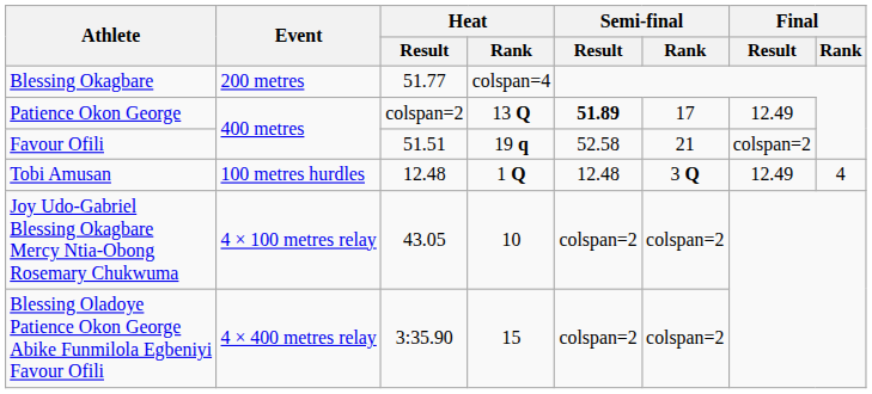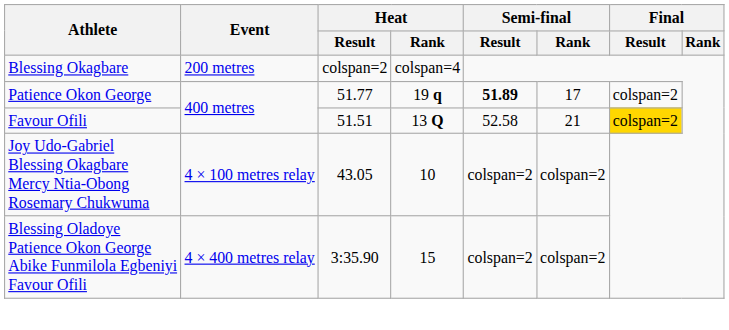Blessing Okagbare | Heat / Result: 51.77 -> colspan=2
Patience Okon George | Heat / Result: colspan=2 -> 51.77
Patience Okon George | Heat / Rank: 13 Q -> 19 q
Patience Okon George | Final / Result: 12.49 -> colspan=2
Favour Ofili | Heat / Rank: 19 q -> 13 Q
Favour Ofili | Final / Result: no background -> gold background
- row: Tobi Amusan | 100 metres hurdles | 12.48 | 1 Q | 12.48 | 3 Q | 12.49 | 4
